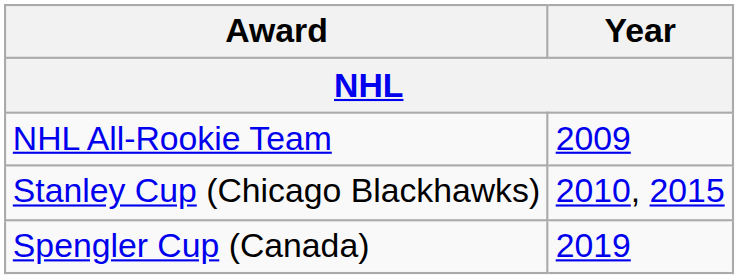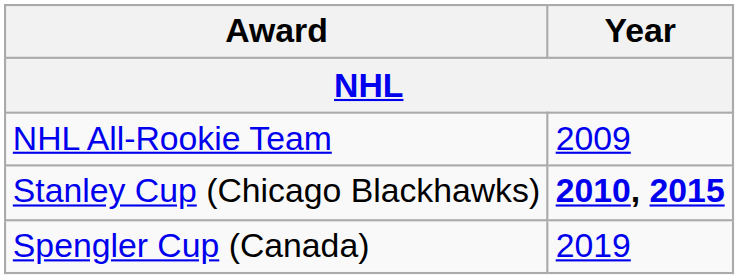Stanley Cup (Chicago Blackhawks) | Year: normal -> bold
